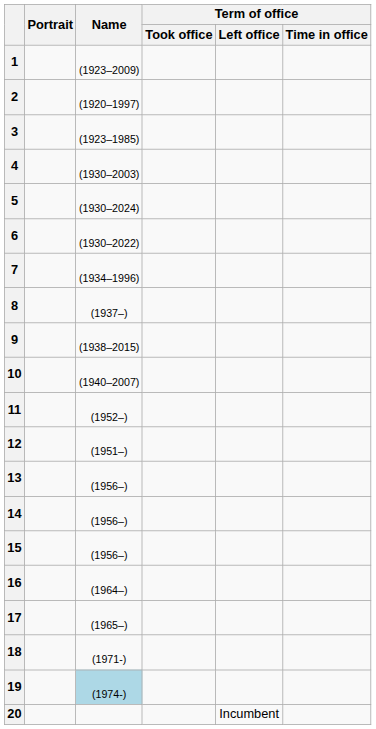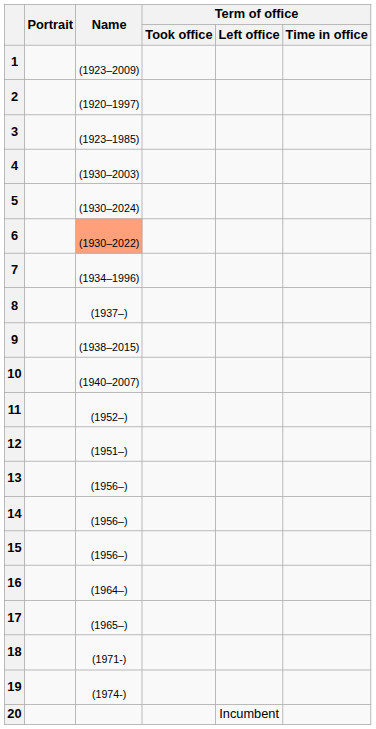6 | Name: no background -> lightsalmon background
19 | Name: lightblue background -> no background
